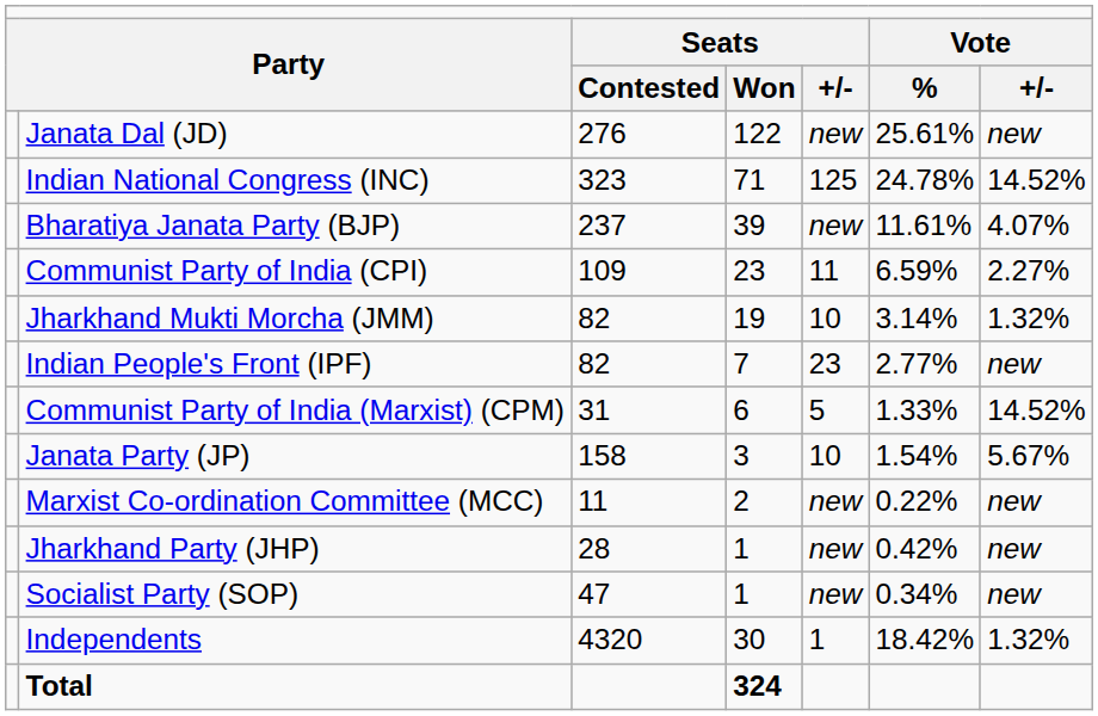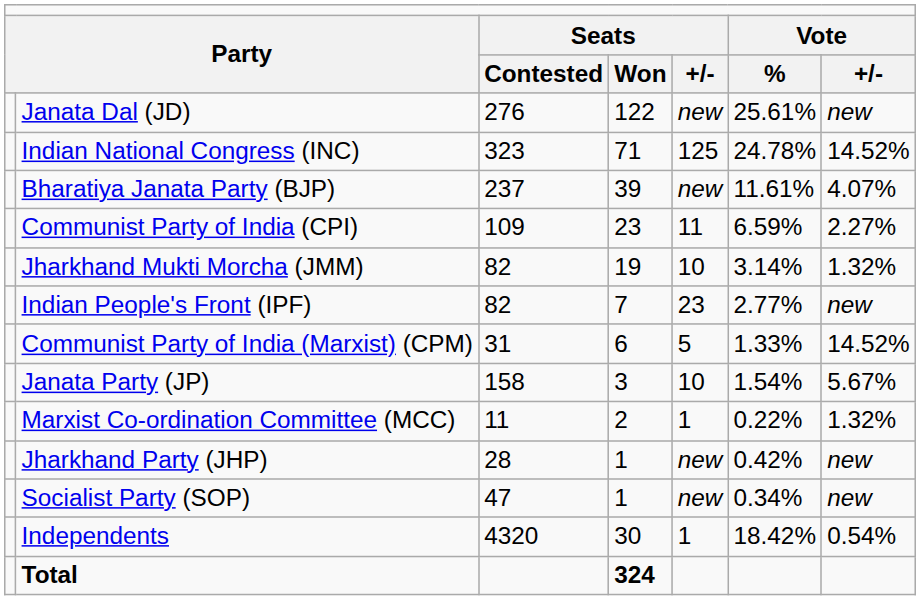Marxist Co-ordination Committee (MCC) | column 5: new -> 1
Marxist Co-ordination Committee (MCC) | column 7: new -> 1.32%
Independents | column 7: 1.32% -> 0.54%
